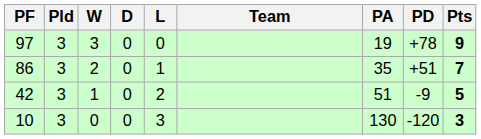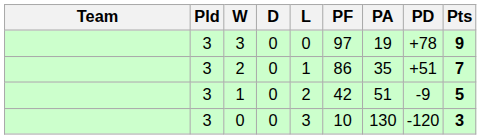columns swapped: Team <-> PF
